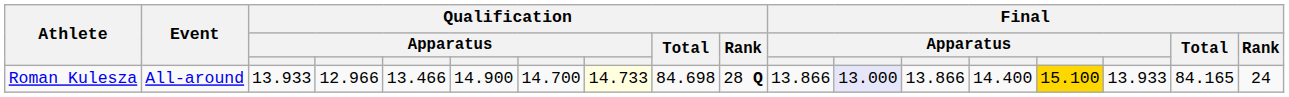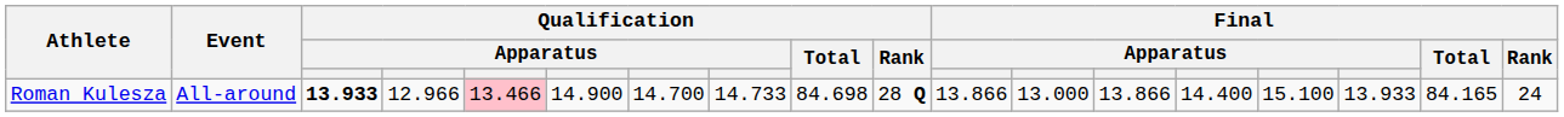row 4 | column 3: normal -> bold
row 4 | column 5: no background -> pink background
row 4 | column 8: lightyellow background -> no background
row 4 | column 12: lavender background -> no background
row 4 | column 15: gold background -> no background
